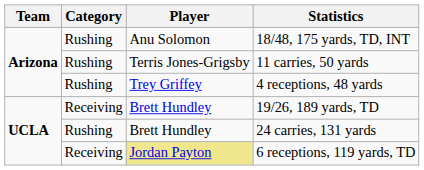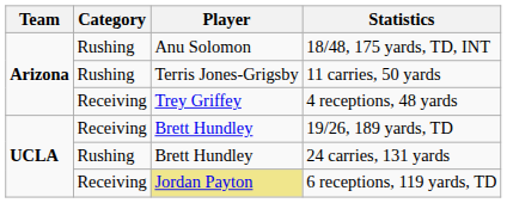4 receptions, 48 yards | Category: Rushing -> Receiving
